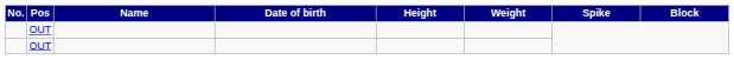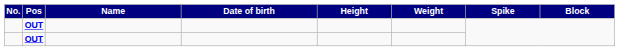row 2 | Pos: normal -> bold
row 3 | Pos: normal -> bold
